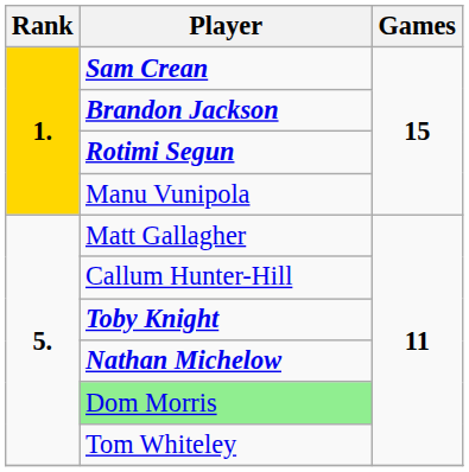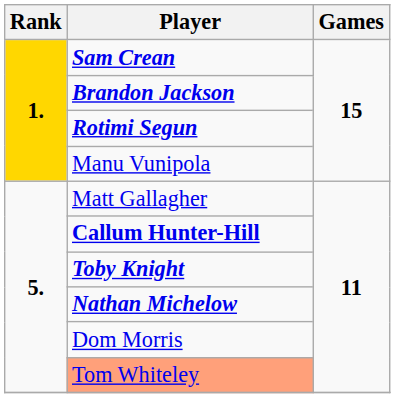Callum Hunter-Hill | Player: normal -> bold
Dom Morris | Player: lightgreen background -> no background
Tom Whiteley | Player: no background -> lightsalmon background
